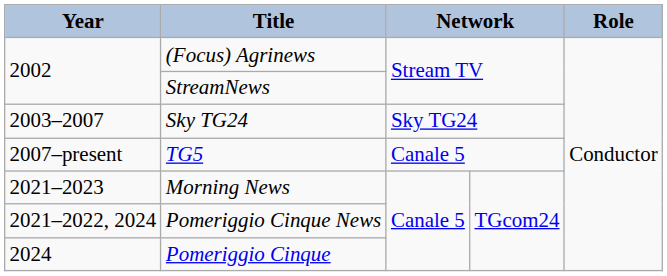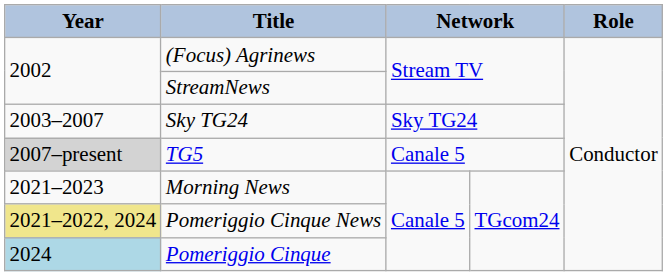TG5 | Year: no background -> lightgrey background
Pomeriggio Cinque News | Year: no background -> khaki background
Pomeriggio Cinque | Year: no background -> lightblue background
